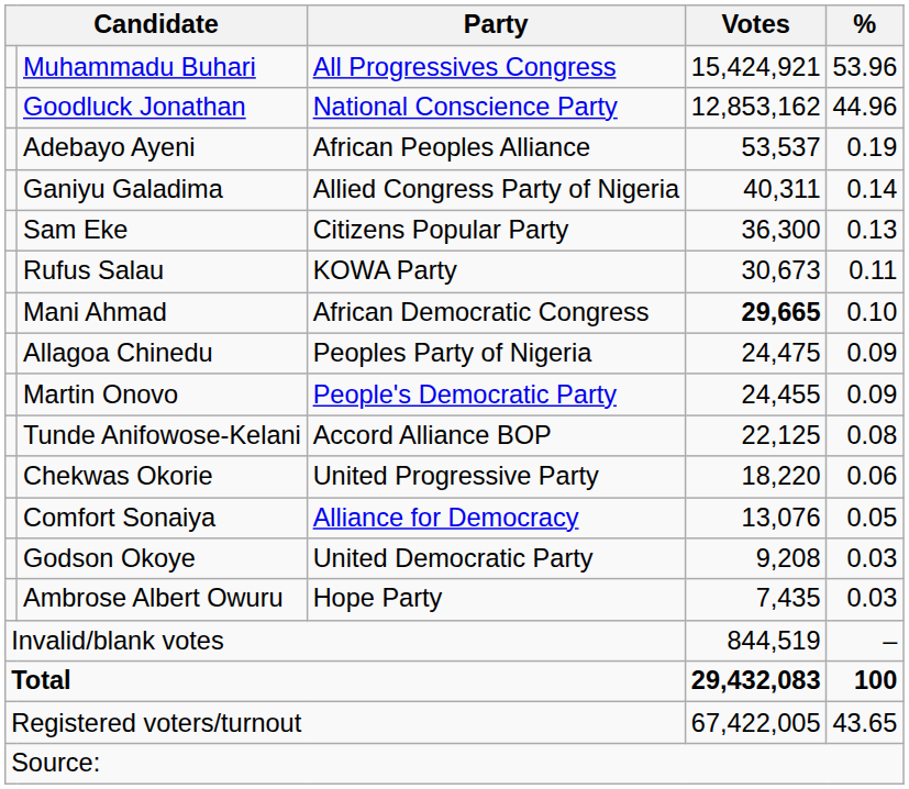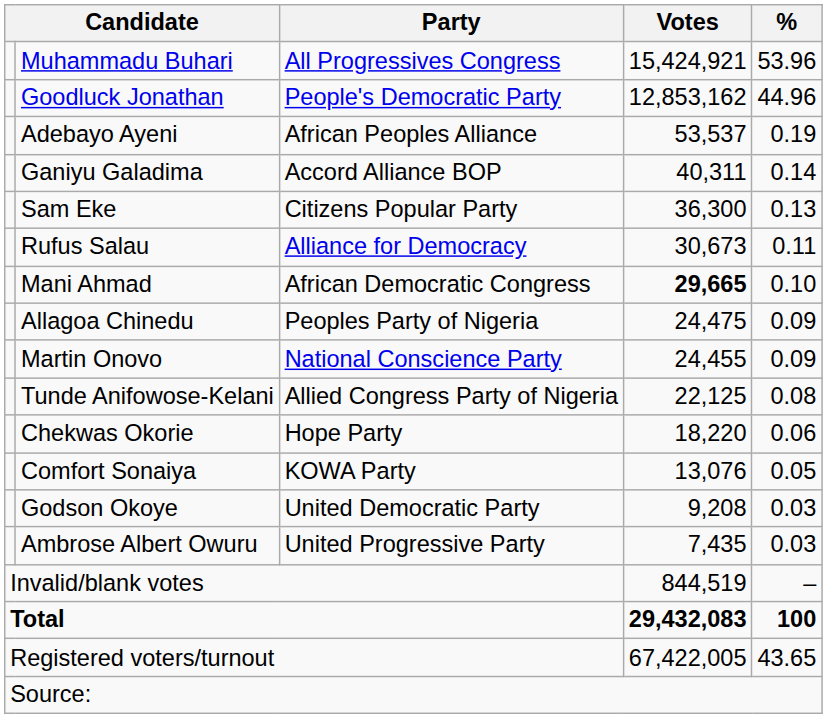Goodluck Jonathan | Party: National Conscience Party -> People's Democratic Party
Ganiyu Galadima | Party: Allied Congress Party of Nigeria -> Accord Alliance BOP
Rufus Salau | Party: KOWA Party -> Alliance for Democracy
Martin Onovo | Party: People's Democratic Party -> National Conscience Party
Tunde Anifowose-Kelani | Party: Accord Alliance BOP -> Allied Congress Party of Nigeria
Chekwas Okorie | Party: United Progressive Party -> Hope Party
Comfort Sonaiya | Party: Alliance for Democracy -> KOWA Party
Ambrose Albert Owuru | Party: Hope Party -> United Progressive Party
